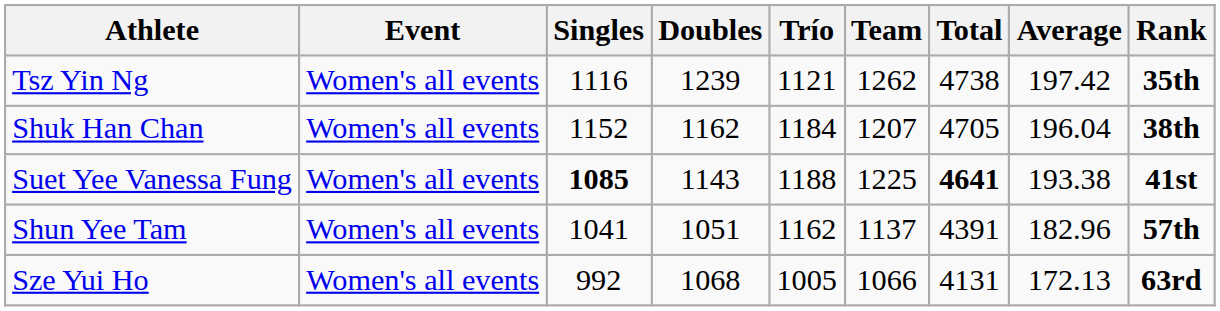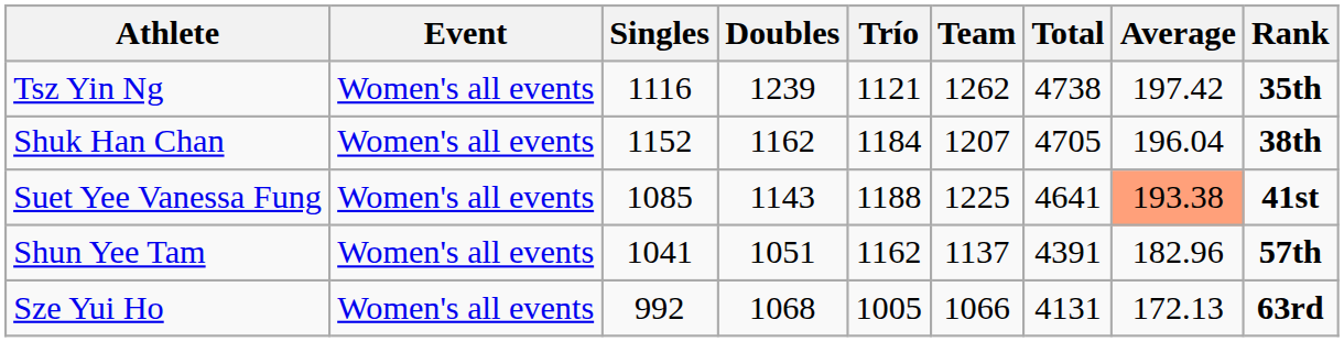row 4 | Singles: bold -> normal
row 4 | Total: bold -> normal
row 4 | Average: no background -> lightsalmon background
